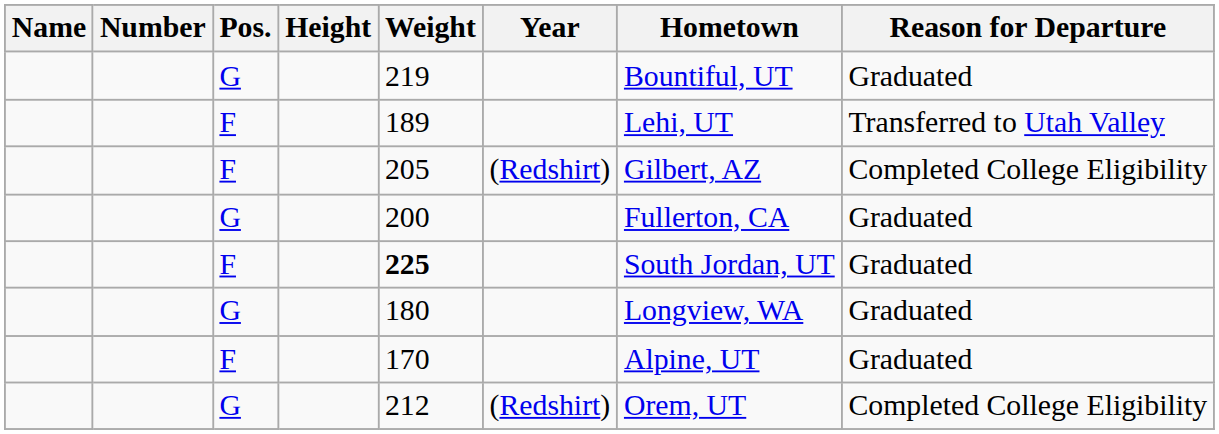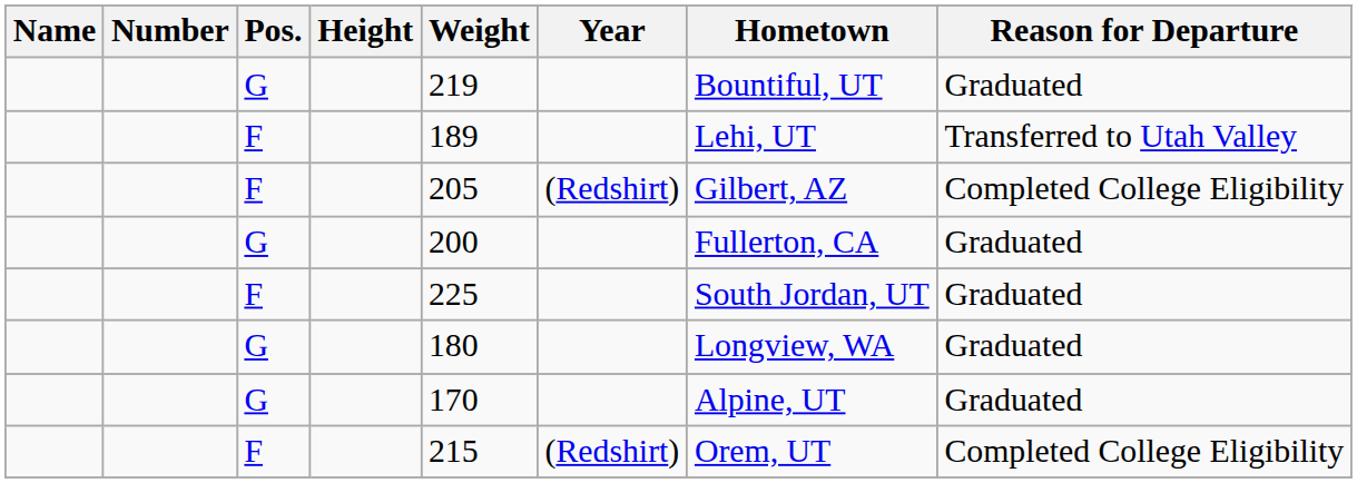row 6 | Weight: bold -> normal
row 8 | Pos.: F -> G
row 9 | Pos.: G -> F
row 9 | Weight: 212 -> 215
